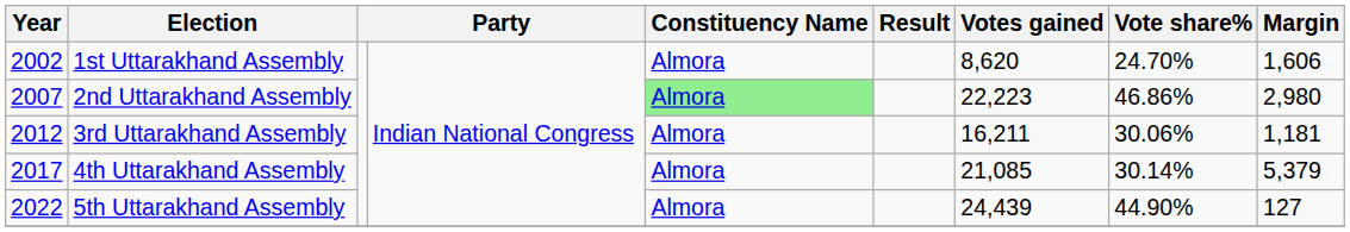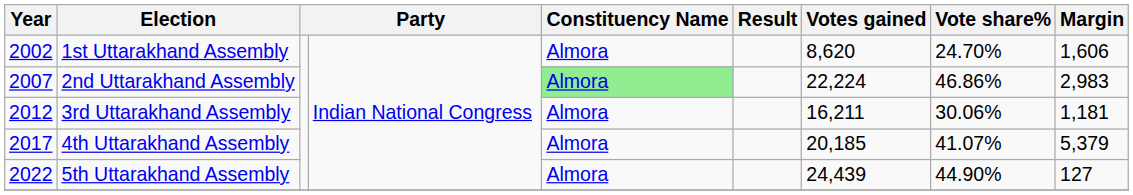2nd Uttarakhand Assembly | Votes gained: 22,223 -> 22,224
2nd Uttarakhand Assembly | Margin: 2,980 -> 2,983
4th Uttarakhand Assembly | Votes gained: 21,085 -> 20,185
4th Uttarakhand Assembly | Vote share%: 30.14% -> 41.07%
